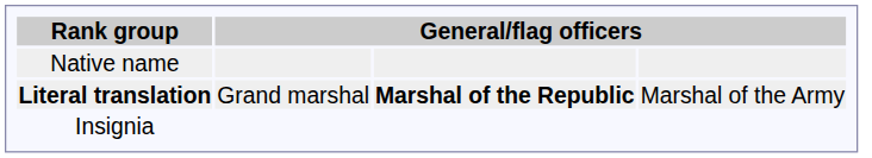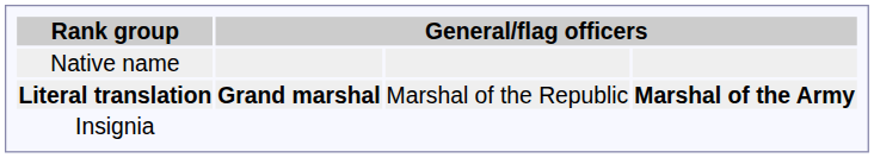Literal translation | column 2: normal -> bold
Literal translation | column 3: bold -> normal
Literal translation | column 4: normal -> bold
